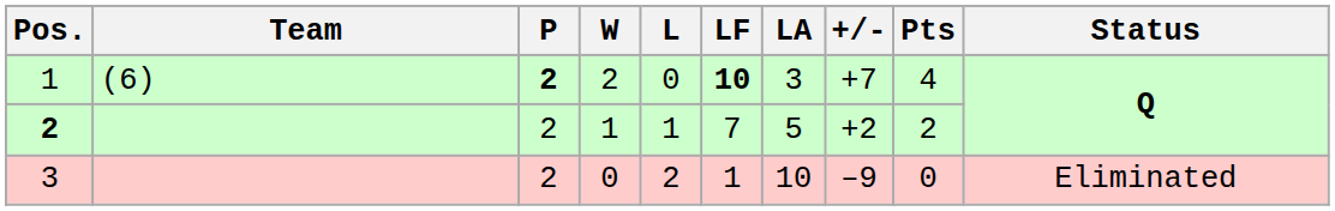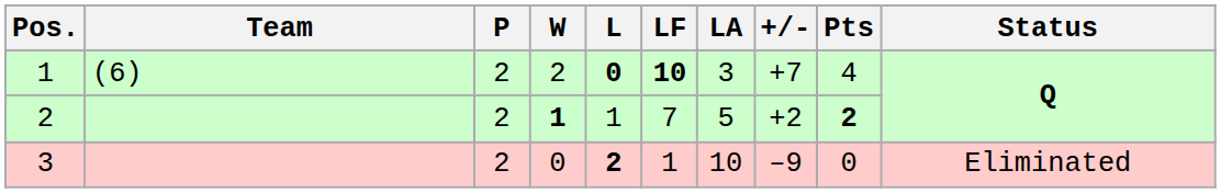row 2 | P: bold -> normal
row 2 | L: normal -> bold
row 3 | Pos.: bold -> normal
row 3 | W: normal -> bold
row 3 | Pts: normal -> bold
row 4 | L: normal -> bold
